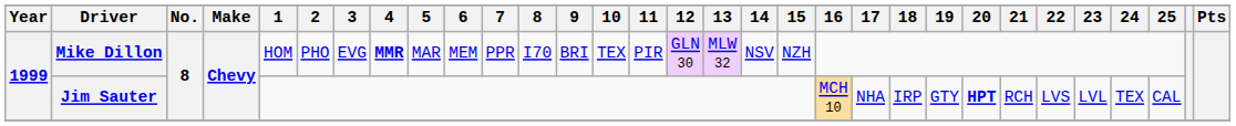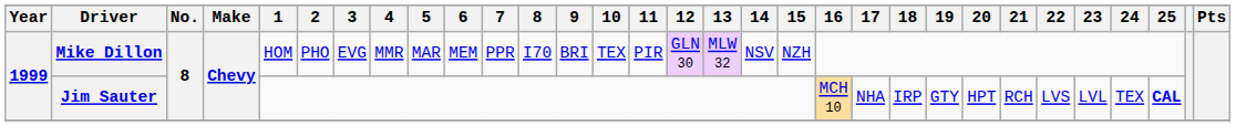Mike Dillon | 4: bold -> normal
Jim Sauter | 20: bold -> normal
Jim Sauter | 25: normal -> bold
